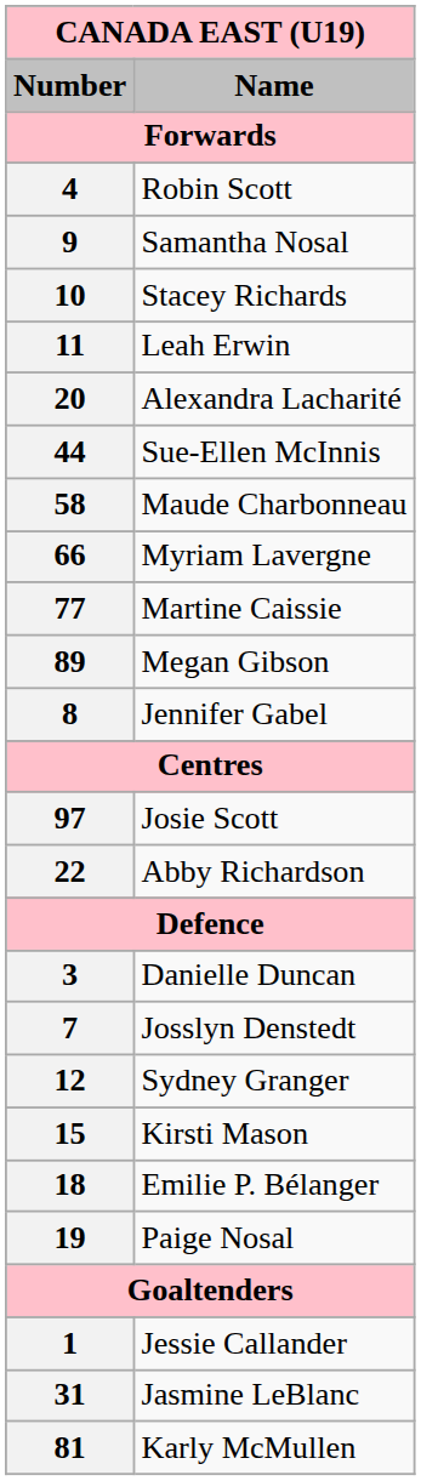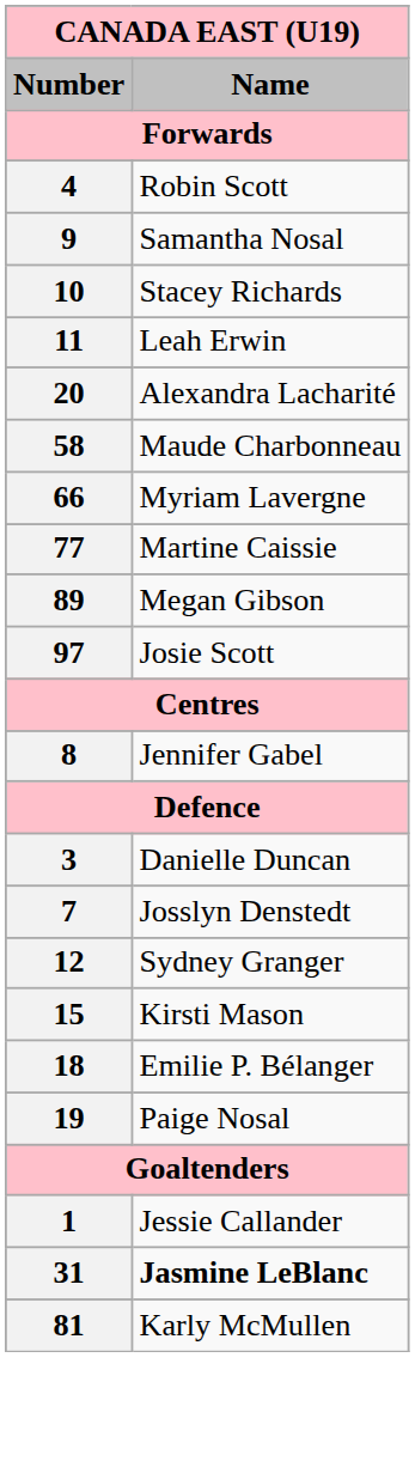- row: 44 | Sue-Ellen McInnis
rows swapped: 97 <-> 8
- row: 22 | Abby Richardson
31 | Name: normal -> bold
